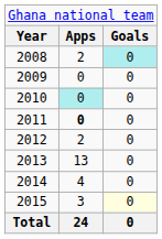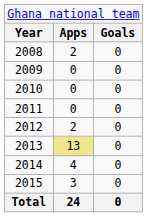2008 | column 3: paleturquoise background -> no background
2010 | column 2: paleturquoise background -> no background
2011 | column 2: bold -> normal
2013 | column 2: no background -> khaki background
2015 | column 3: lightyellow background -> no background
